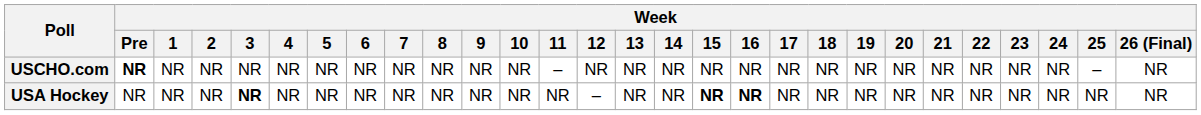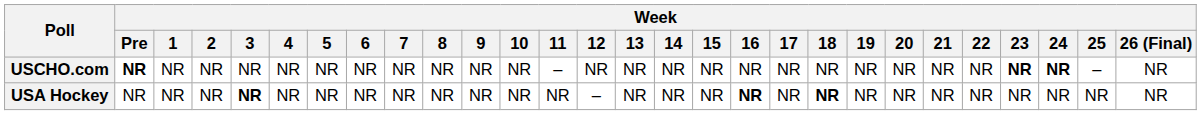USCHO.com | Week / 23: normal -> bold
USCHO.com | Week / 24: normal -> bold
USA Hockey | Week / 15: bold -> normal
USA Hockey | Week / 18: normal -> bold
